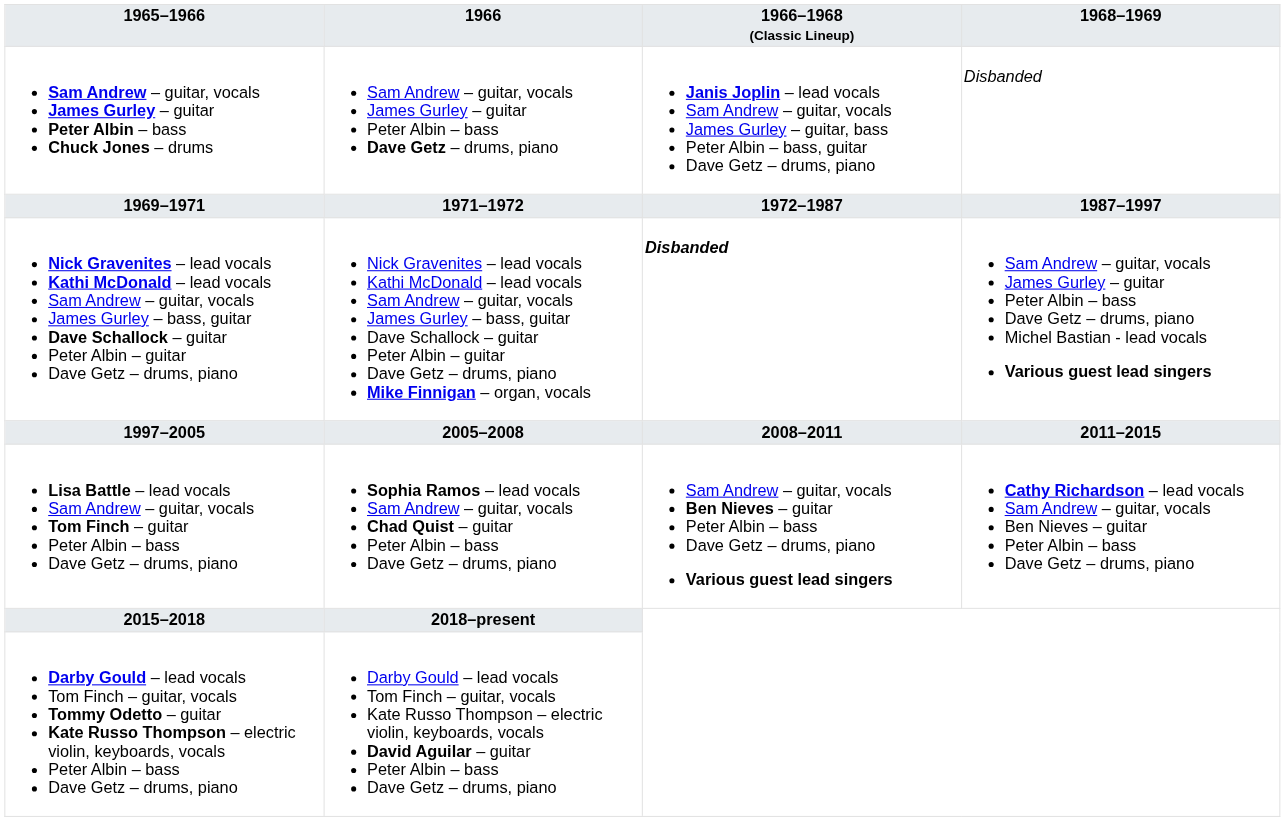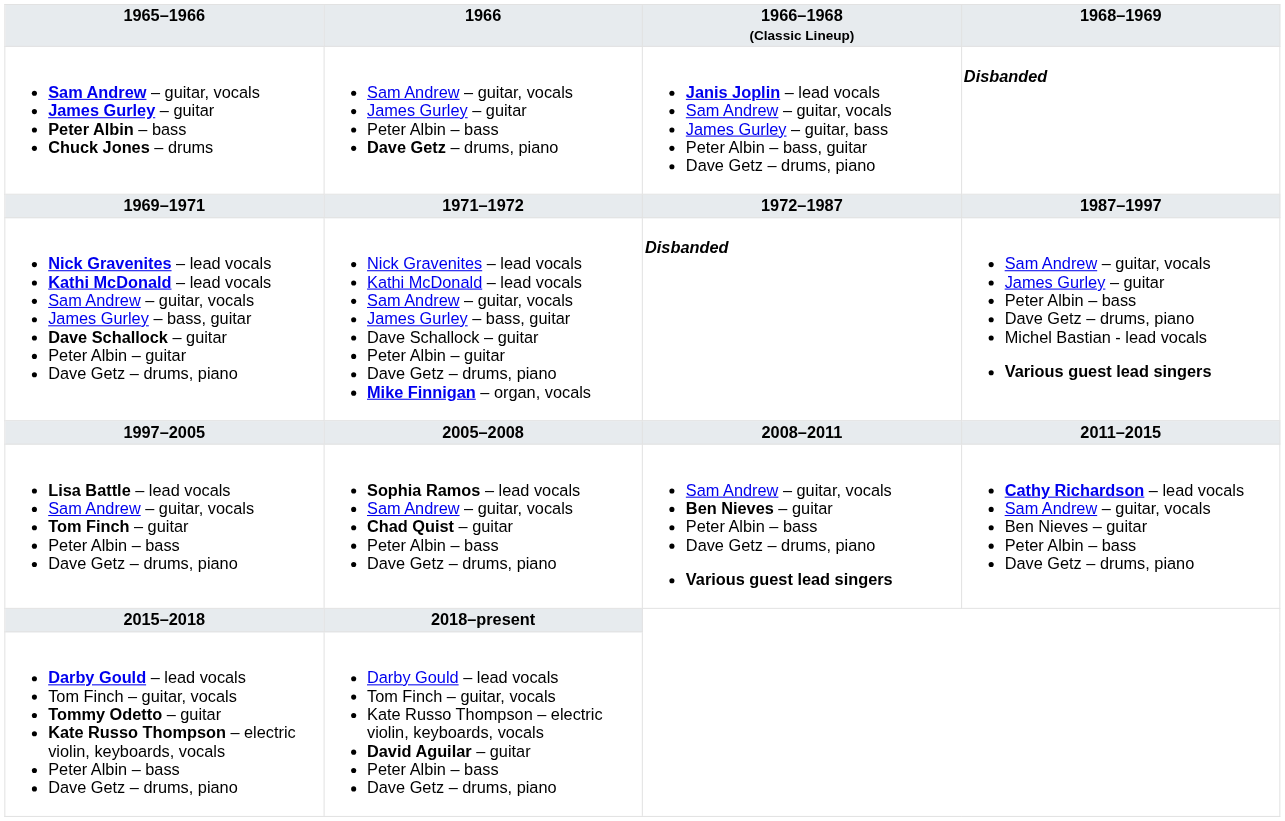row 2 | 1968–1969: normal -> bold
